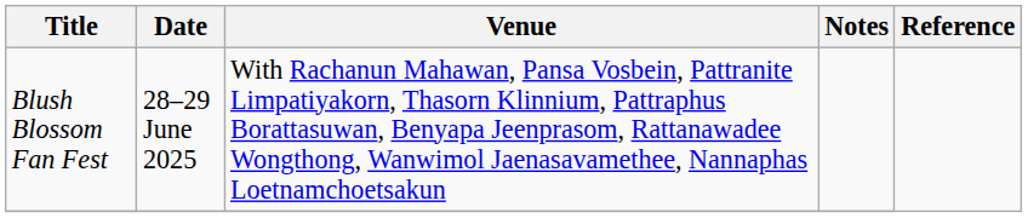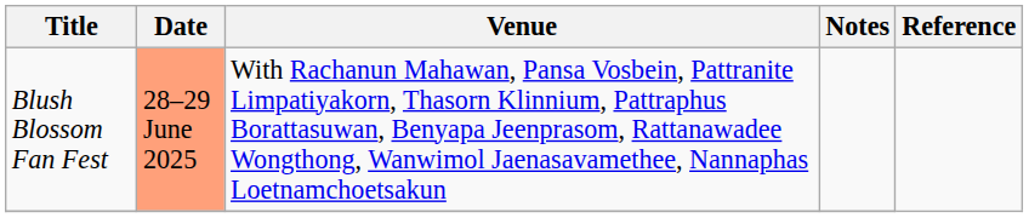Blush Blossom Fan Fest | Date: no background -> lightsalmon background
